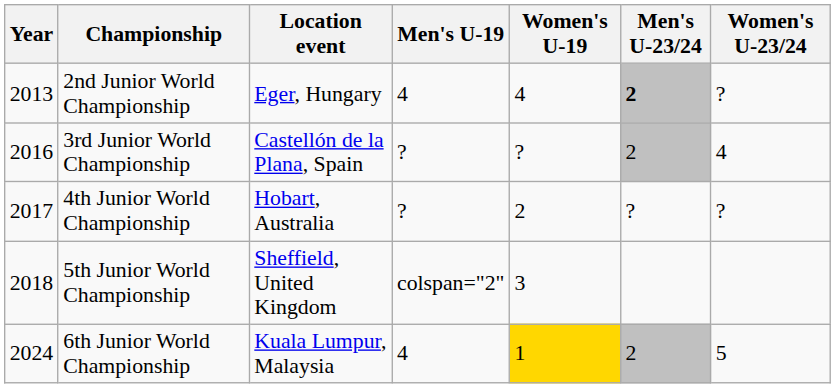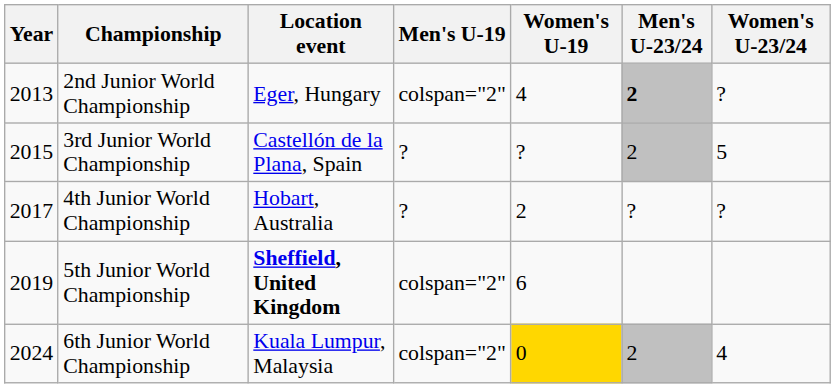2nd Junior World Championship | Men's U-19: 4 -> colspan="2"
3rd Junior World Championship | Year: 2016 -> 2015
3rd Junior World Championship | Women's U-23/24: 4 -> 5
5th Junior World Championship | Year: 2018 -> 2019
5th Junior World Championship | Location event: normal -> bold
5th Junior World Championship | Women's U-19: 3 -> 6
6th Junior World Championship | Men's U-19: 4 -> colspan="2"
6th Junior World Championship | Women's U-19: 1 -> 0
6th Junior World Championship | Women's U-23/24: 5 -> 4
